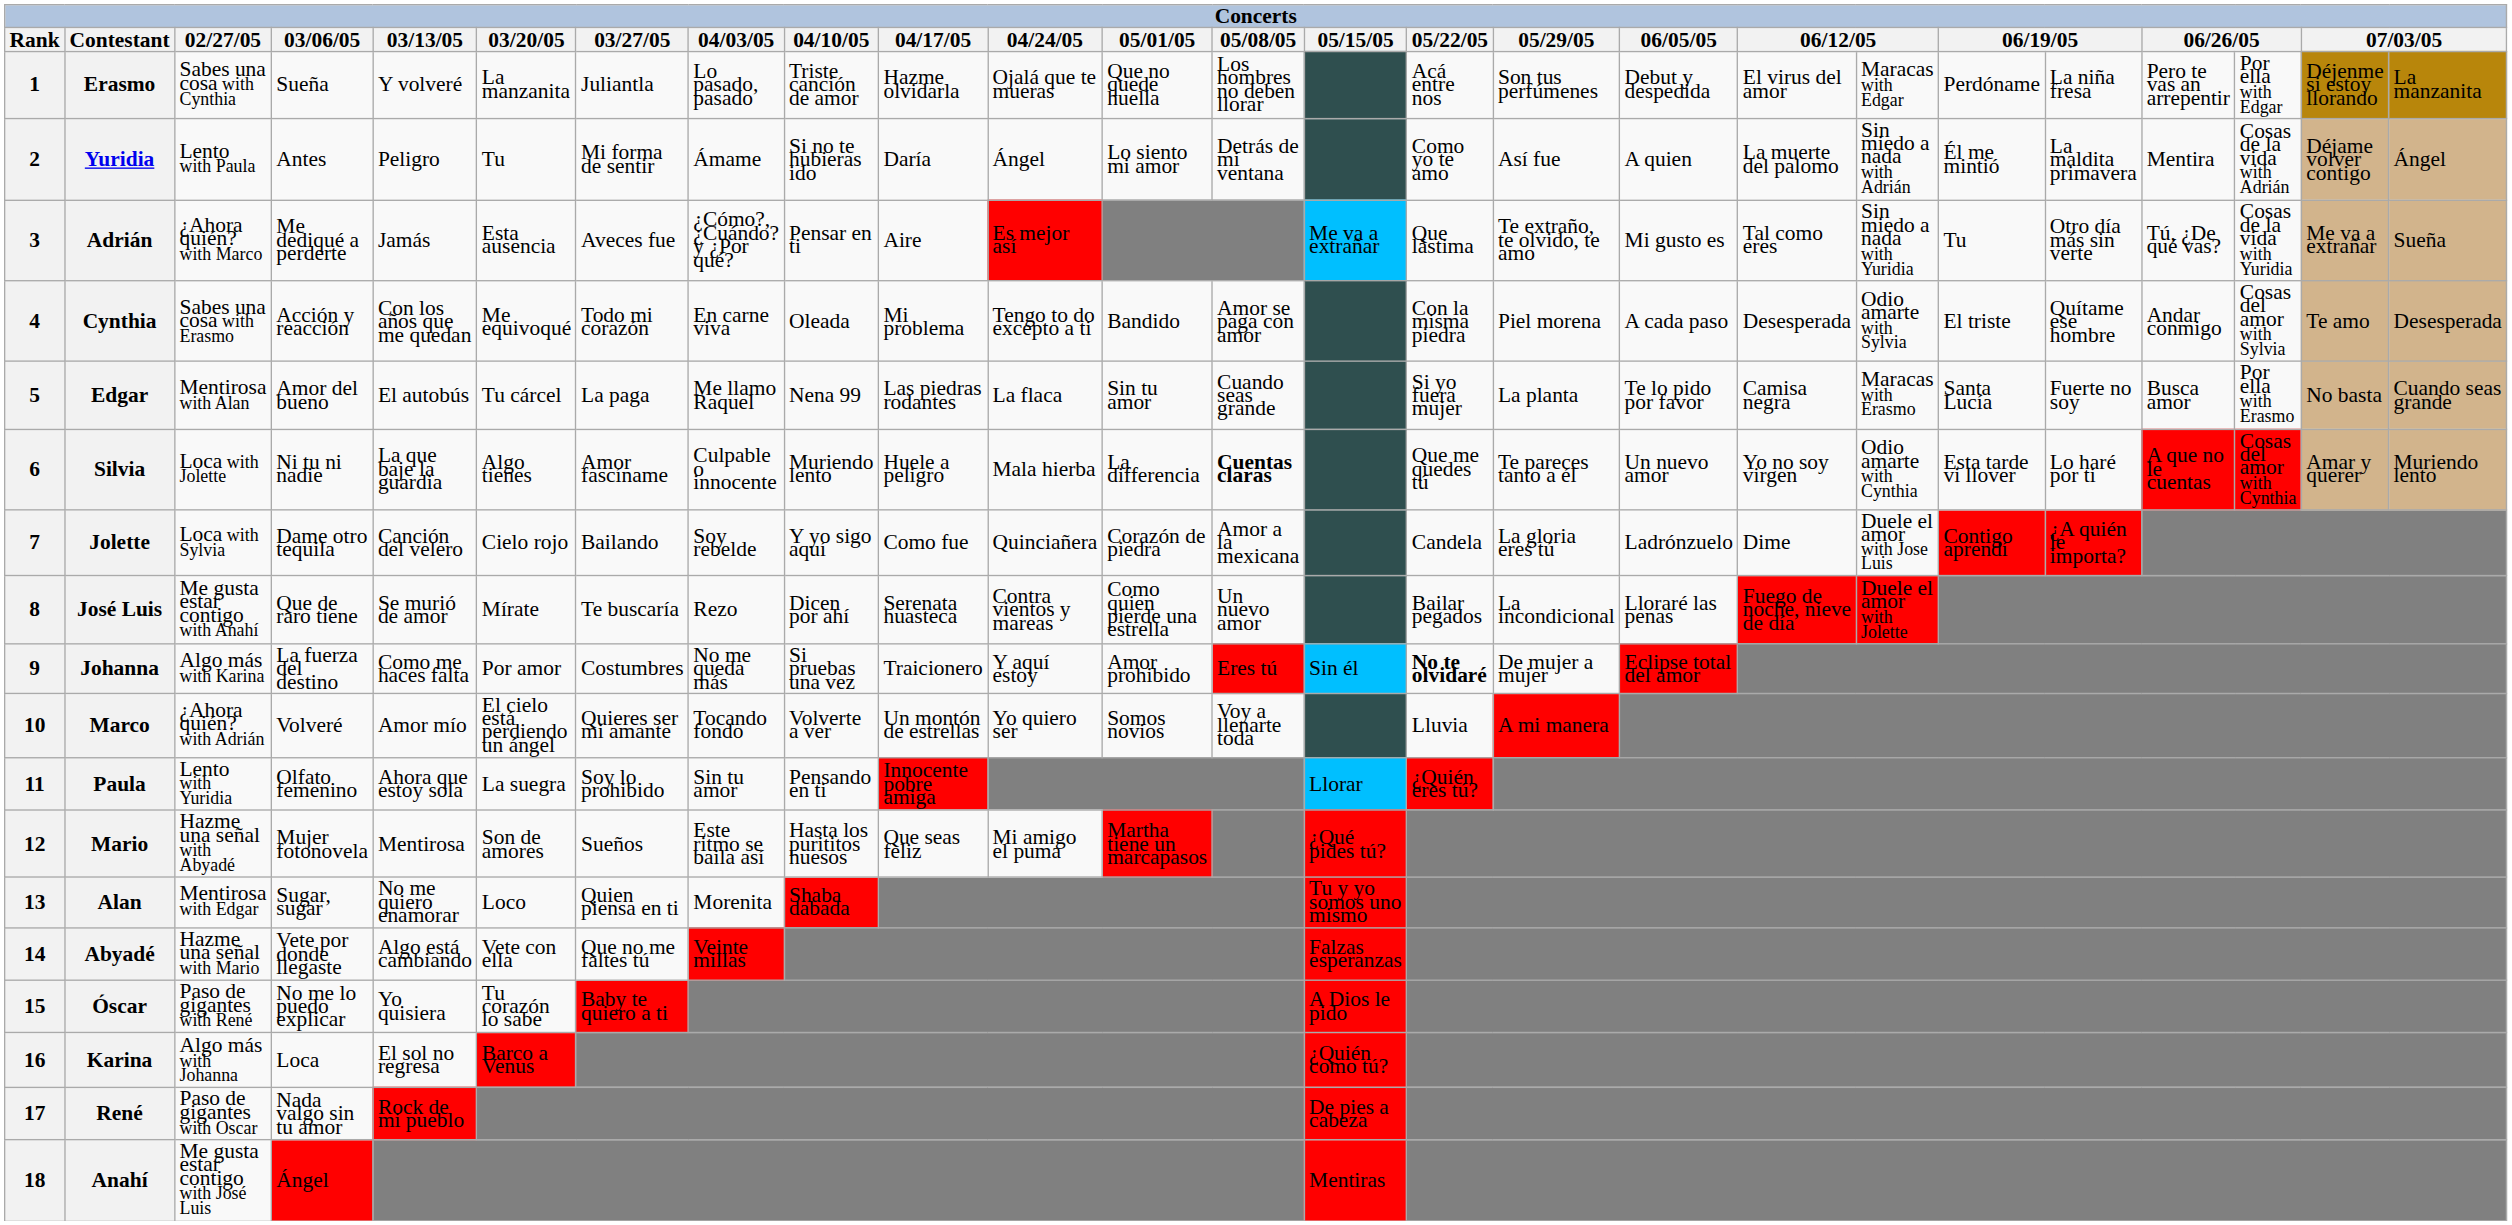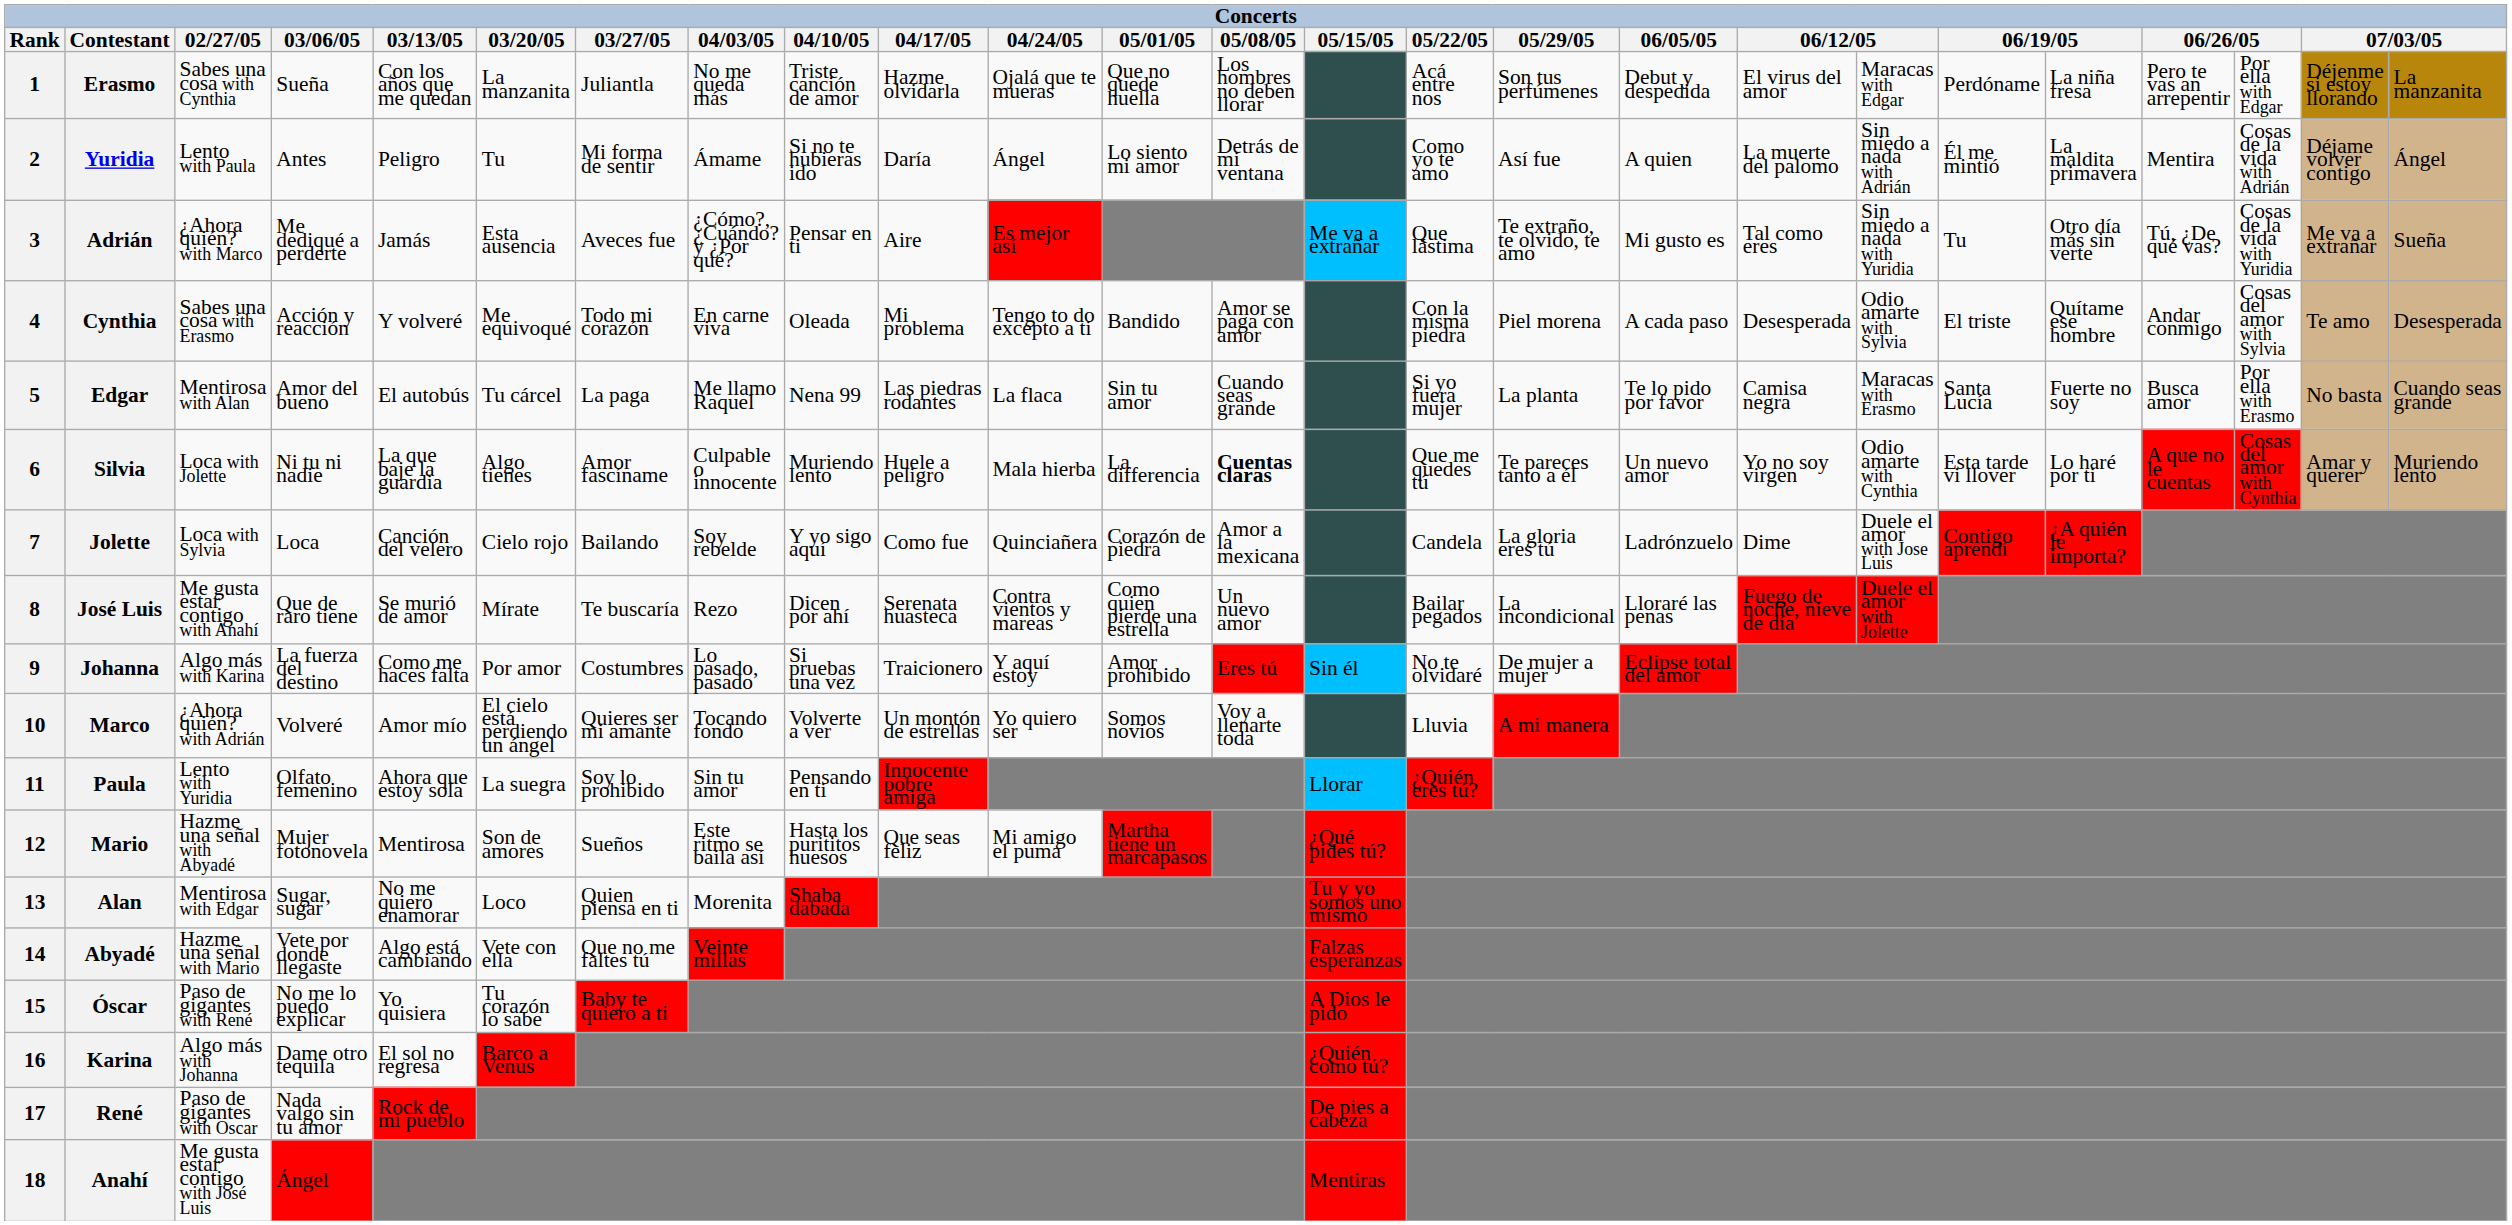Erasmo | 03/13/05: Y volveré -> Con los años que me quedan
Erasmo | 04/03/05: Lo pasado, pasado -> No me queda más
Cynthia | 03/13/05: Con los años que me quedan -> Y volveré
Jolette | 03/06/05: Dame otro tequila -> Loca
Johanna | 04/03/05: No me queda más -> Lo pasado, pasado
Johanna | 05/22/05: bold -> normal
Karina | 03/06/05: Loca -> Dame otro tequila
